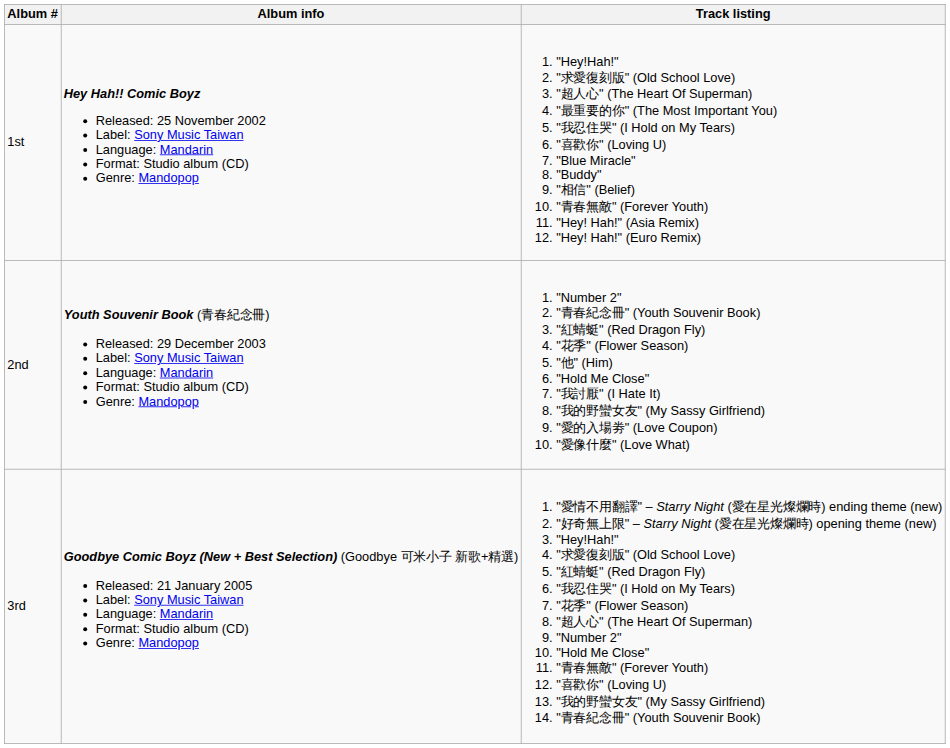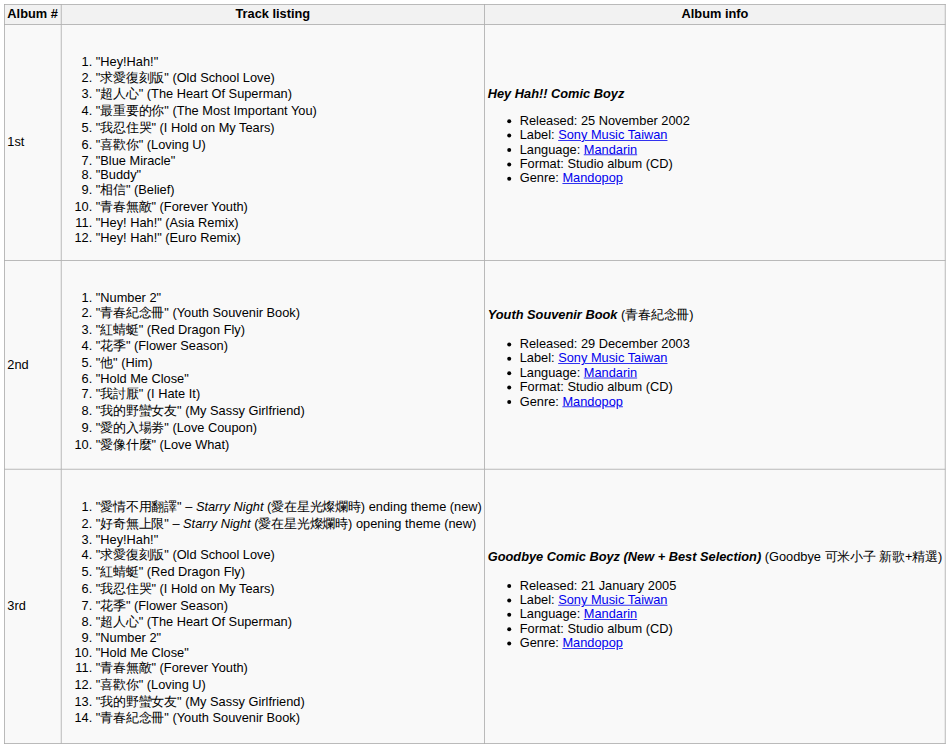columns swapped: Album info <-> Track listing
